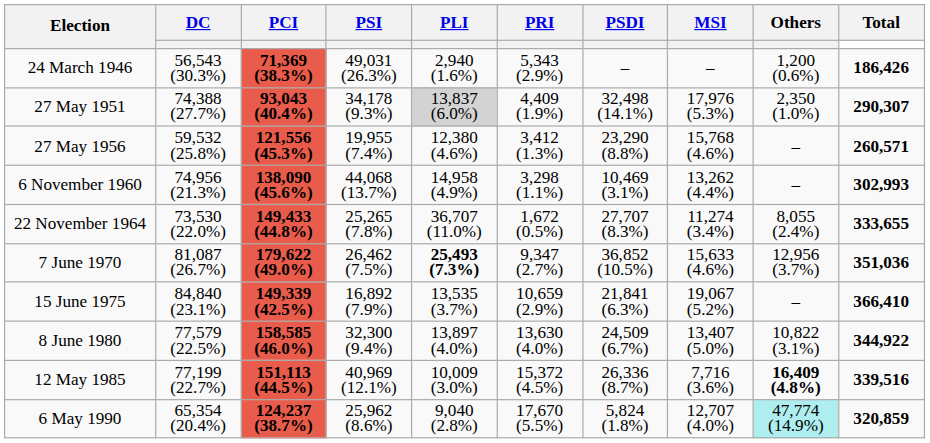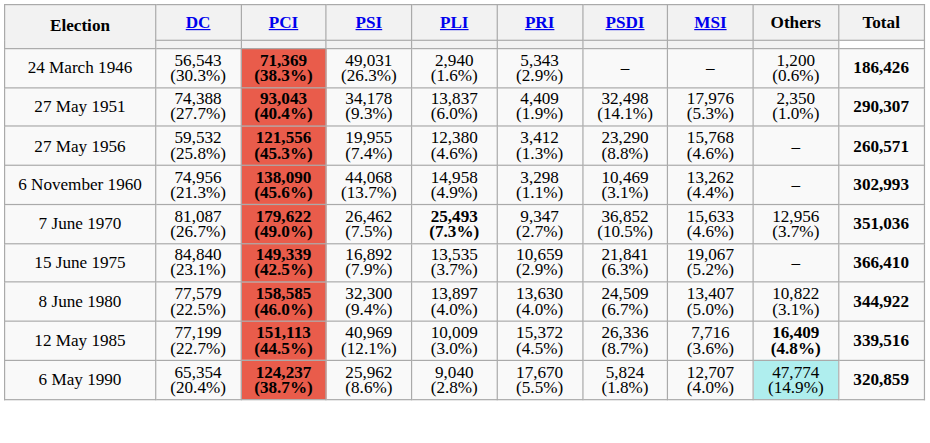27 May 1951 | PLI: lightgrey background -> no background
- row: 22 November 1964 | 73,530 (22.0%) | 149,433 (44.8%) | 25,265 (7.8%) | 36,707 (11.0%) | 1,672 (0.5%) | 27,707 (8.3%) | 11,274 (3.4%) | 8,055 (2.4%) | 333,655
